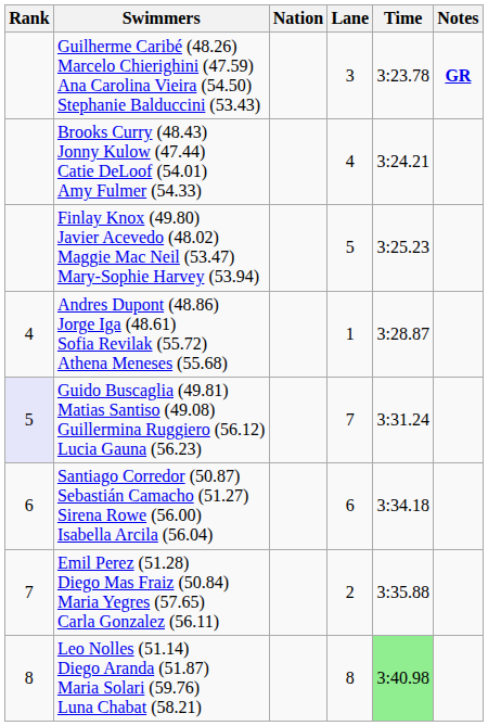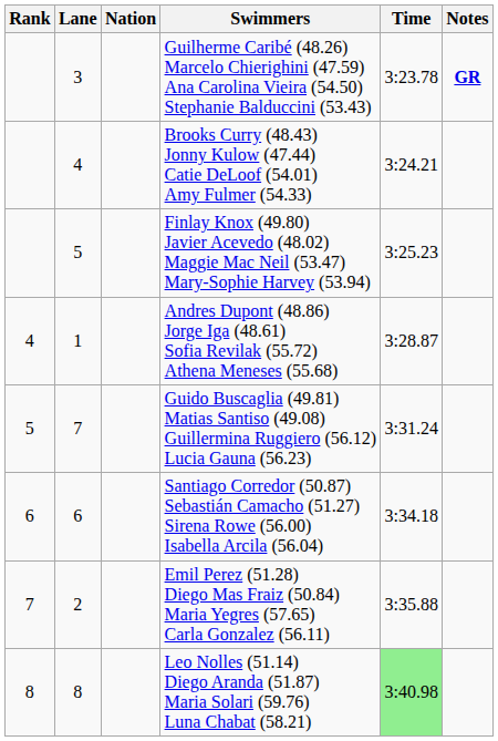columns swapped: Lane <-> Swimmers
row 6 | Rank: lavender background -> no background
